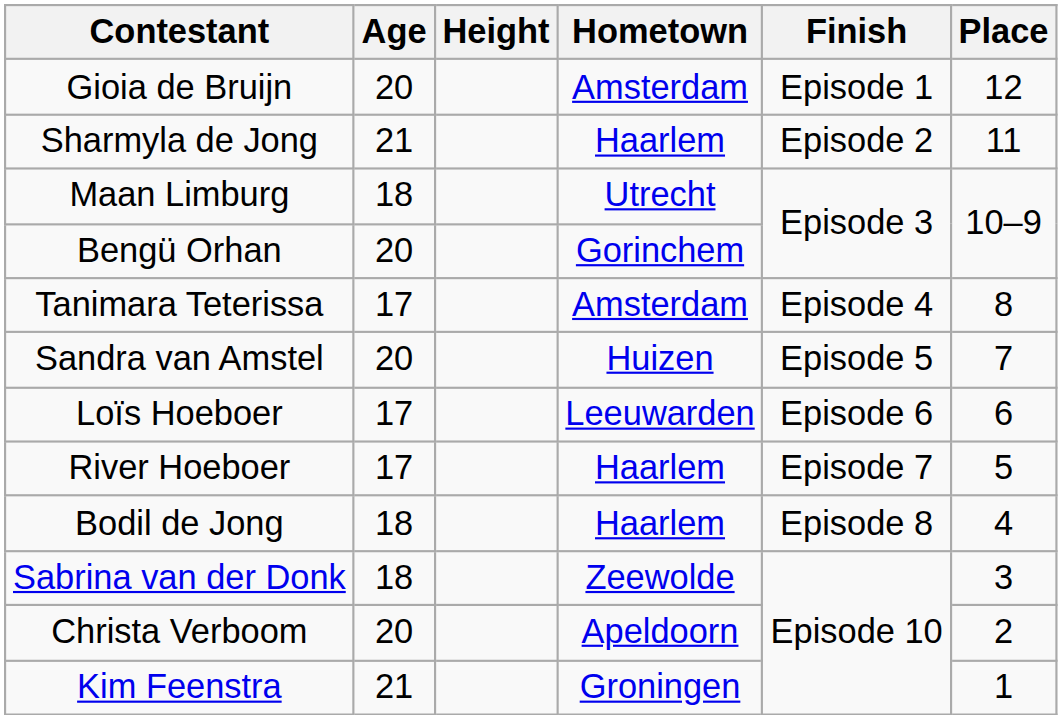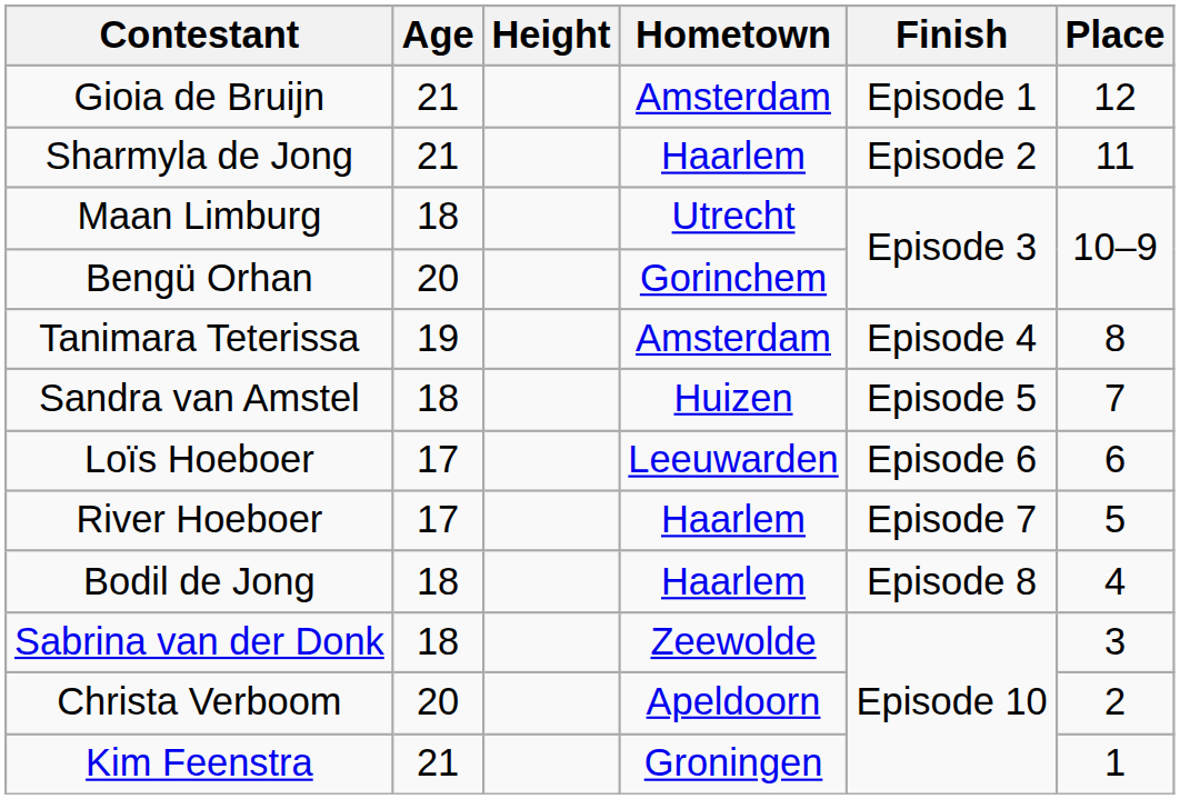Gioia de Bruijn | Age: 20 -> 21
Tanimara Teterissa | Age: 17 -> 19
Sandra van Amstel | Age: 20 -> 18
